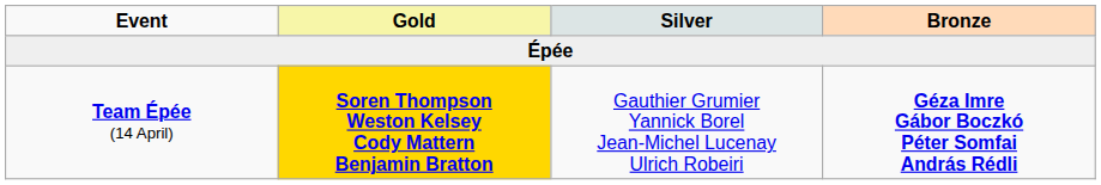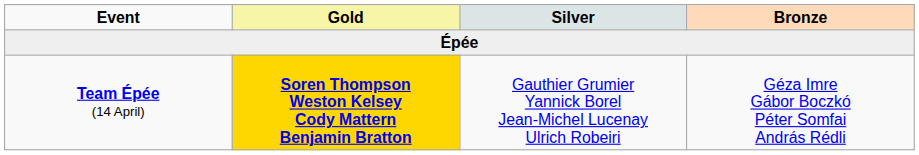Team Épée (14 April) | Bronze: bold -> normal
